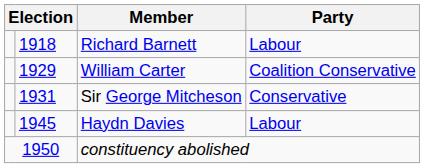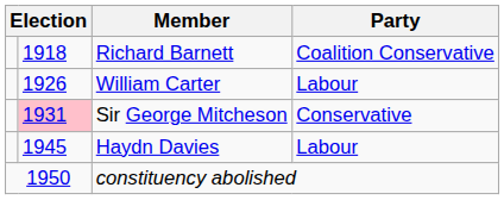Richard Barnett | Party: Labour -> Coalition Conservative
William Carter | column 2: 1929 -> 1926
William Carter | Party: Coalition Conservative -> Labour
Sir George Mitcheson | column 2: no background -> pink background
